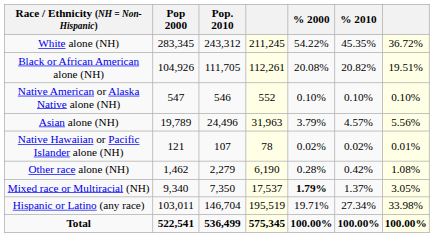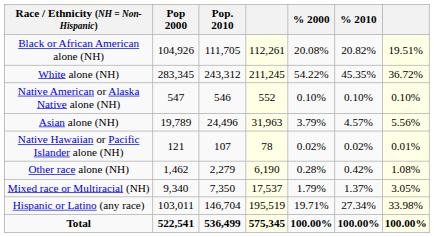rows swapped: White alone (NH) <-> Black or African American alone (NH)
Mixed race or Multiracial (NH) | % 2000: bold -> normal
